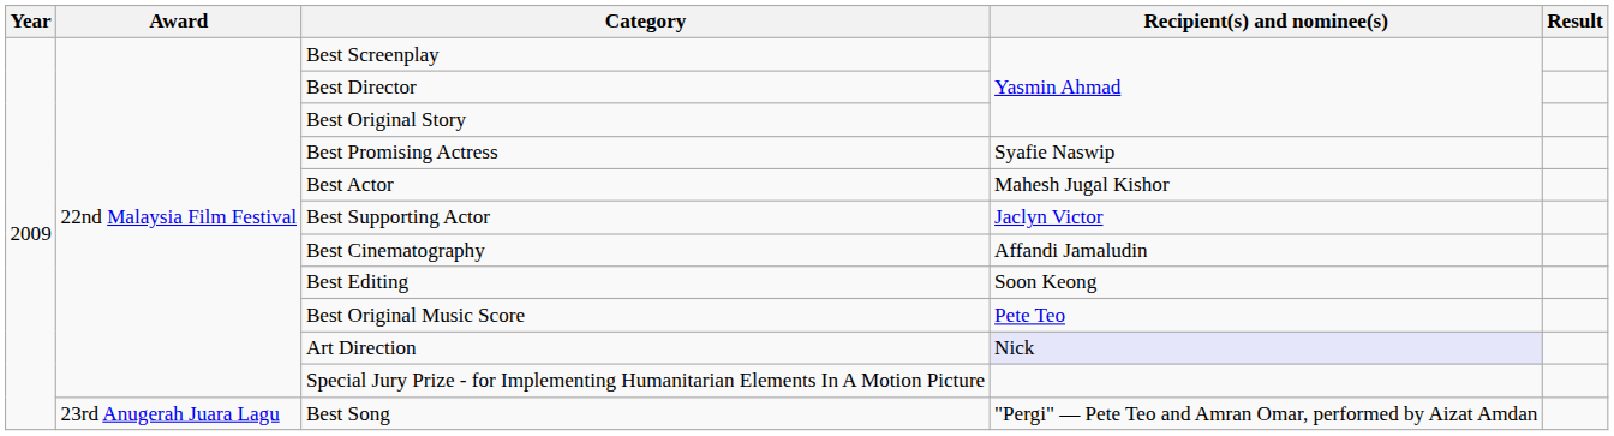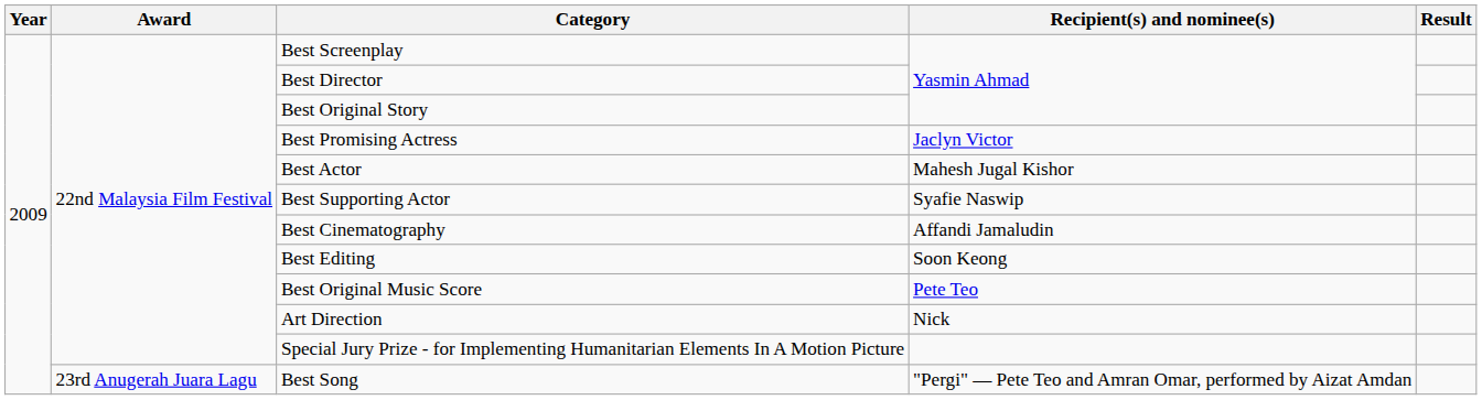Best Promising Actress | Recipient(s) and nominee(s): Syafie Naswip -> Jaclyn Victor
Best Supporting Actor | Recipient(s) and nominee(s): Jaclyn Victor -> Syafie Naswip
Art Direction | Recipient(s) and nominee(s): lavender background -> no background
